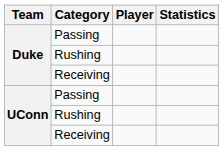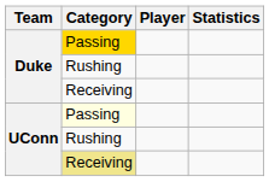Duke / Passing | Category: no background -> gold background
UConn / Passing | Category: no background -> lightyellow background
UConn / Receiving | Category: no background -> khaki background
